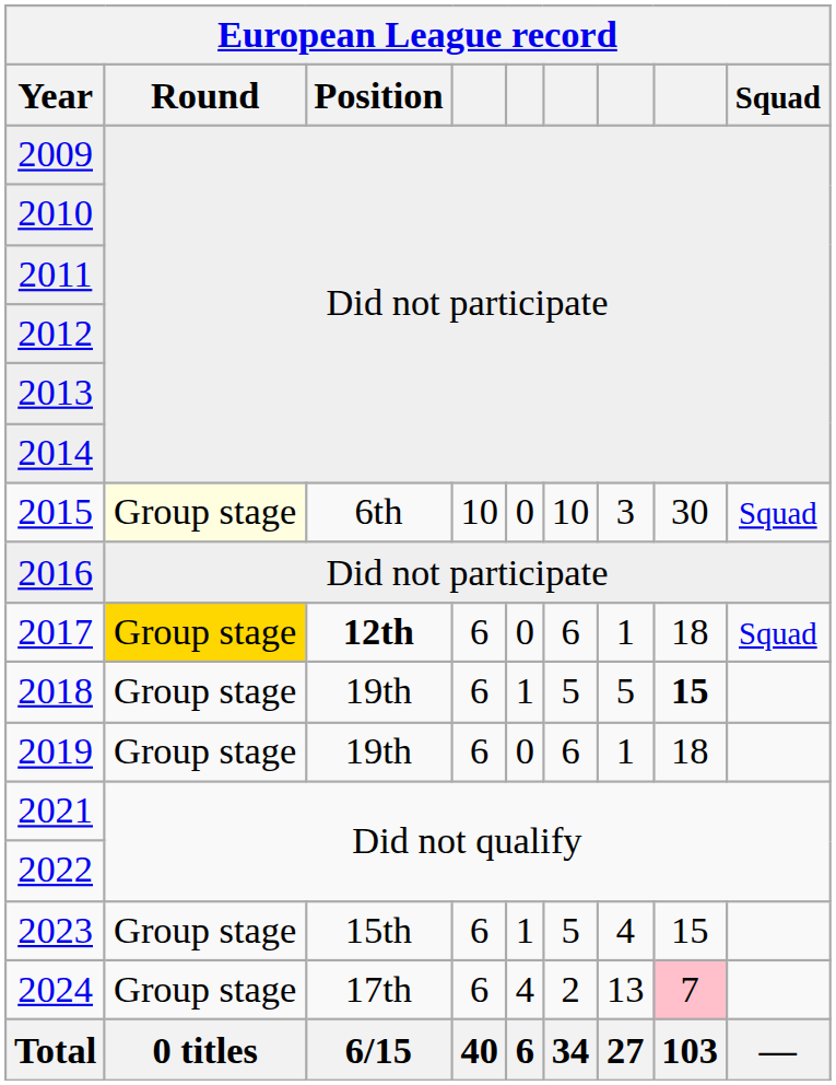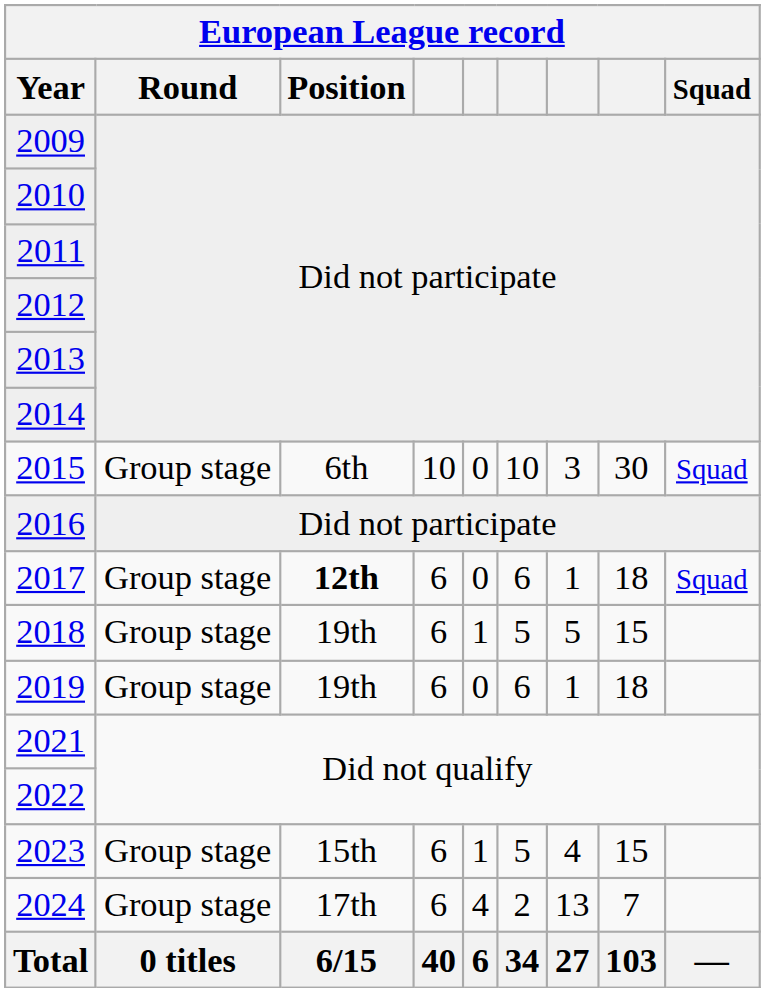2015 | Round: lightyellow background -> no background
2017 | Round: gold background -> no background
2018 | column 8: bold -> normal
2024 | column 8: pink background -> no background
